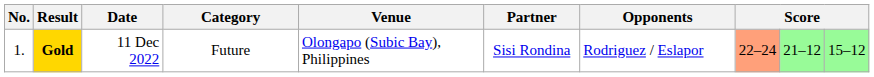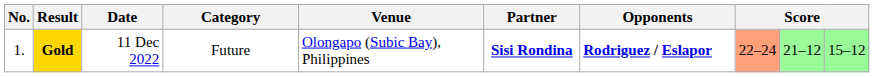Gold | Partner: normal -> bold
Gold | Opponents: normal -> bold
